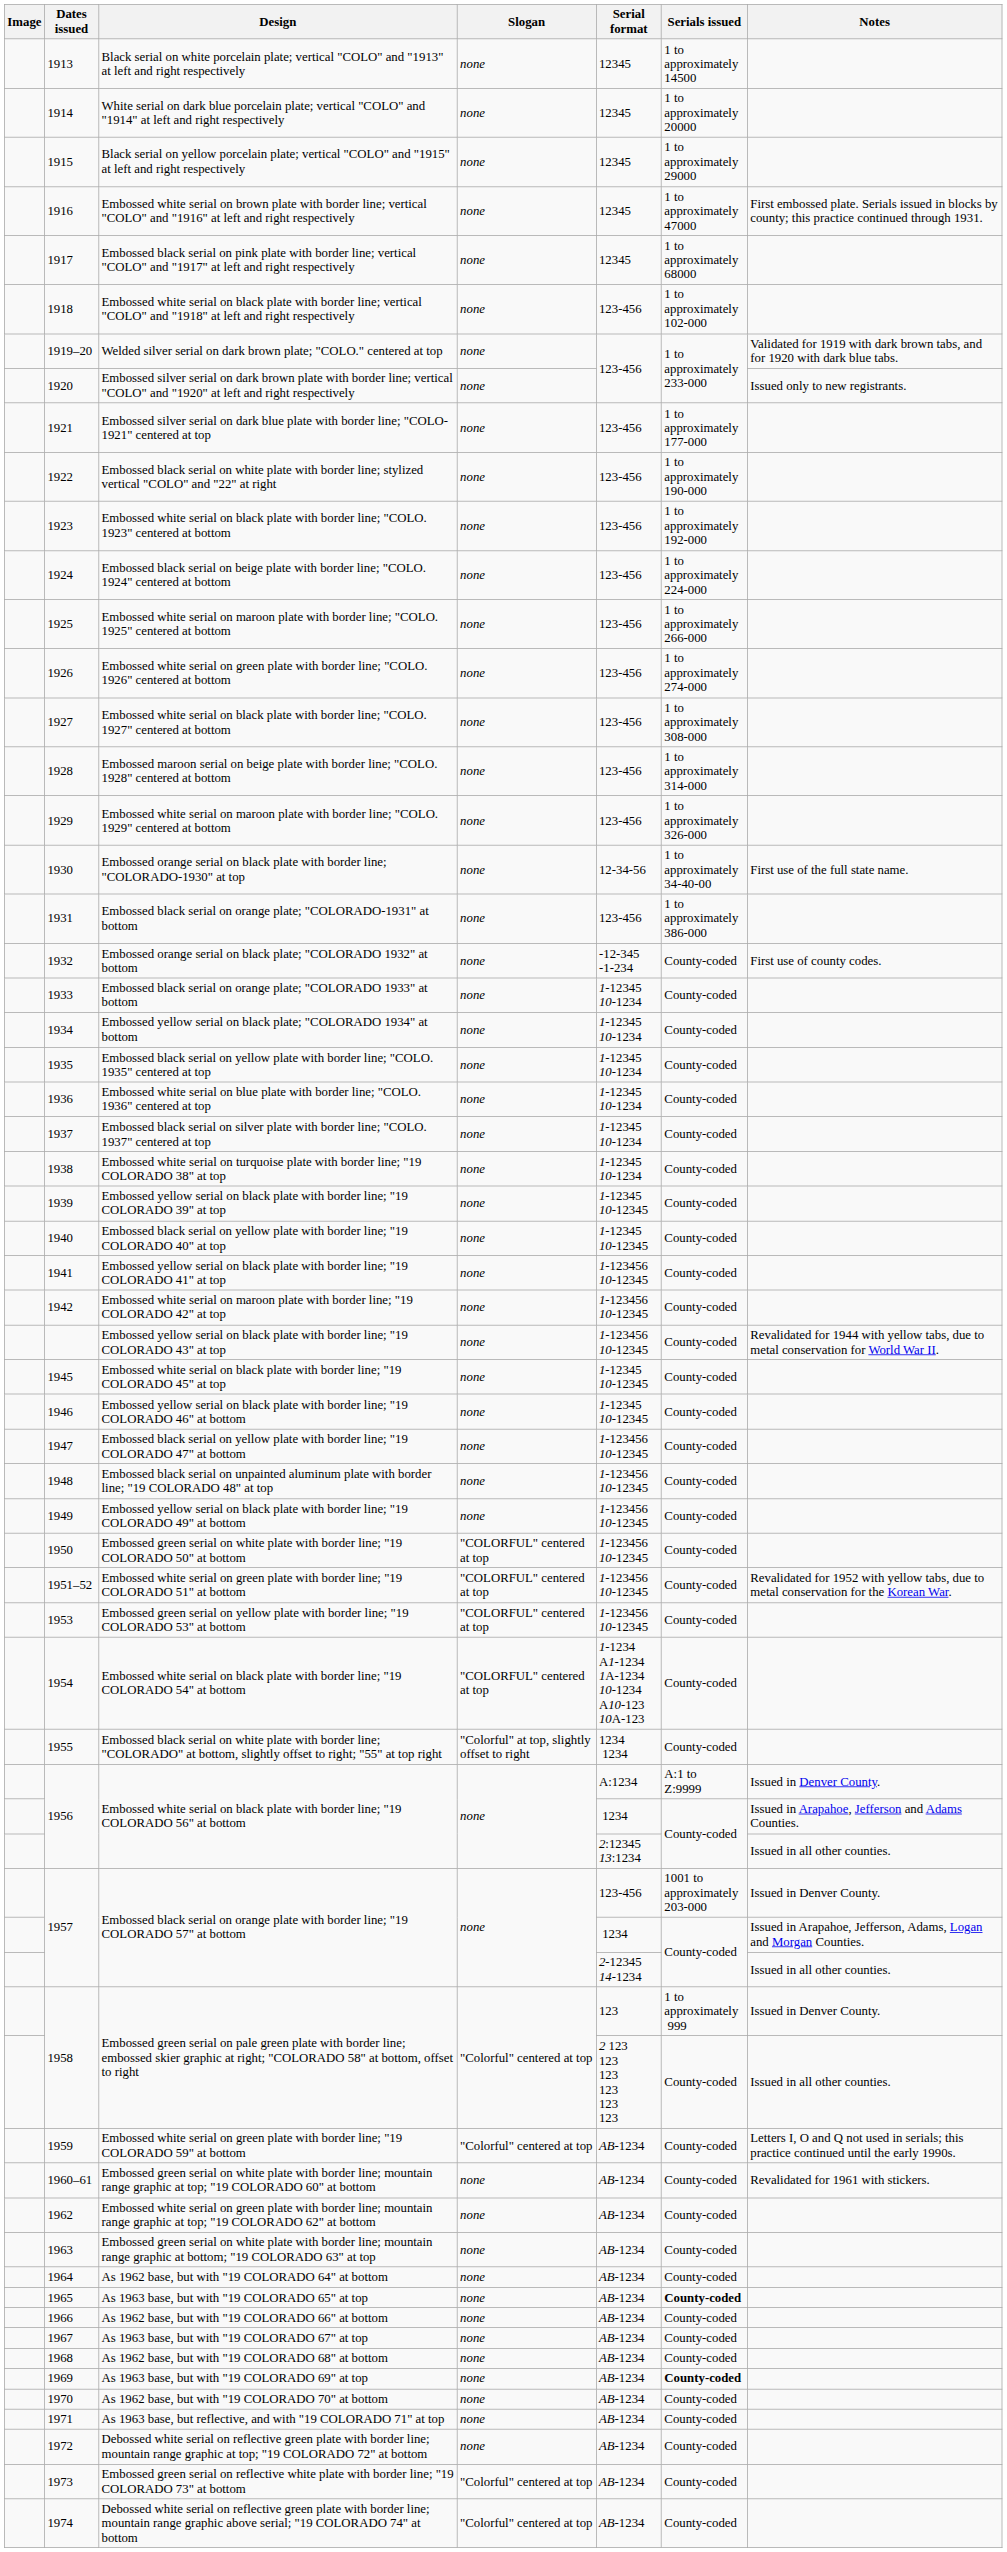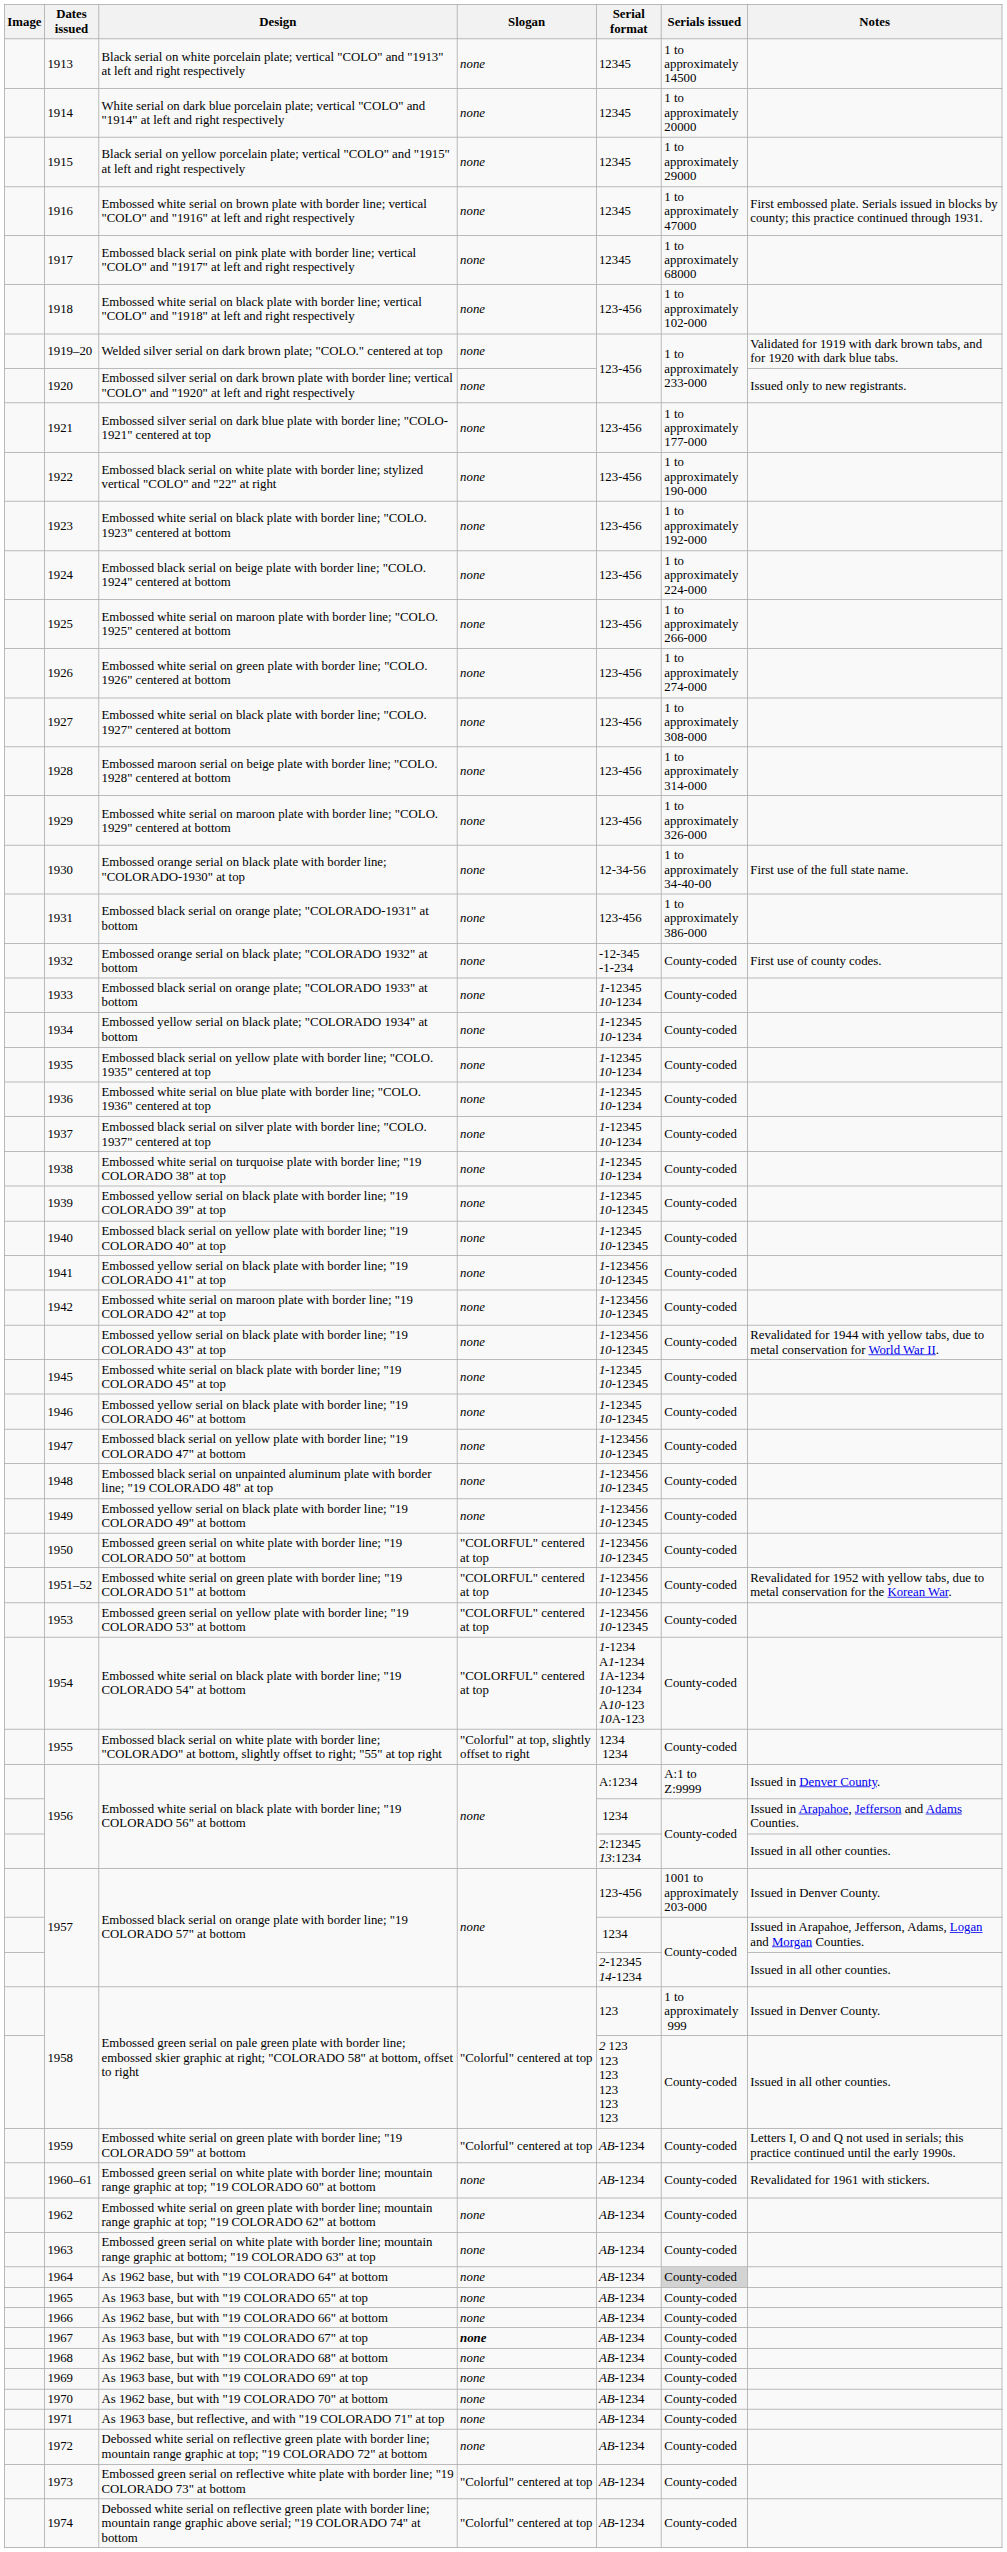As 1962 base, but with "19 COLORADO 64" at bottom | Serials issued: no background -> lightgrey background
As 1963 base, but with "19 COLORADO 65" at top | Serials issued: bold -> normal
As 1963 base, but with "19 COLORADO 67" at top | Slogan: normal -> bold
As 1963 base, but with "19 COLORADO 69" at top | Serials issued: bold -> normal
